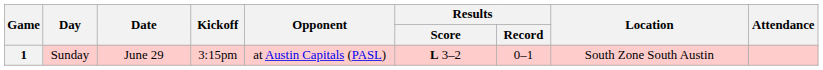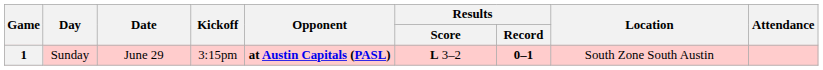1 | Opponent: normal -> bold
1 | Results / Record: normal -> bold
